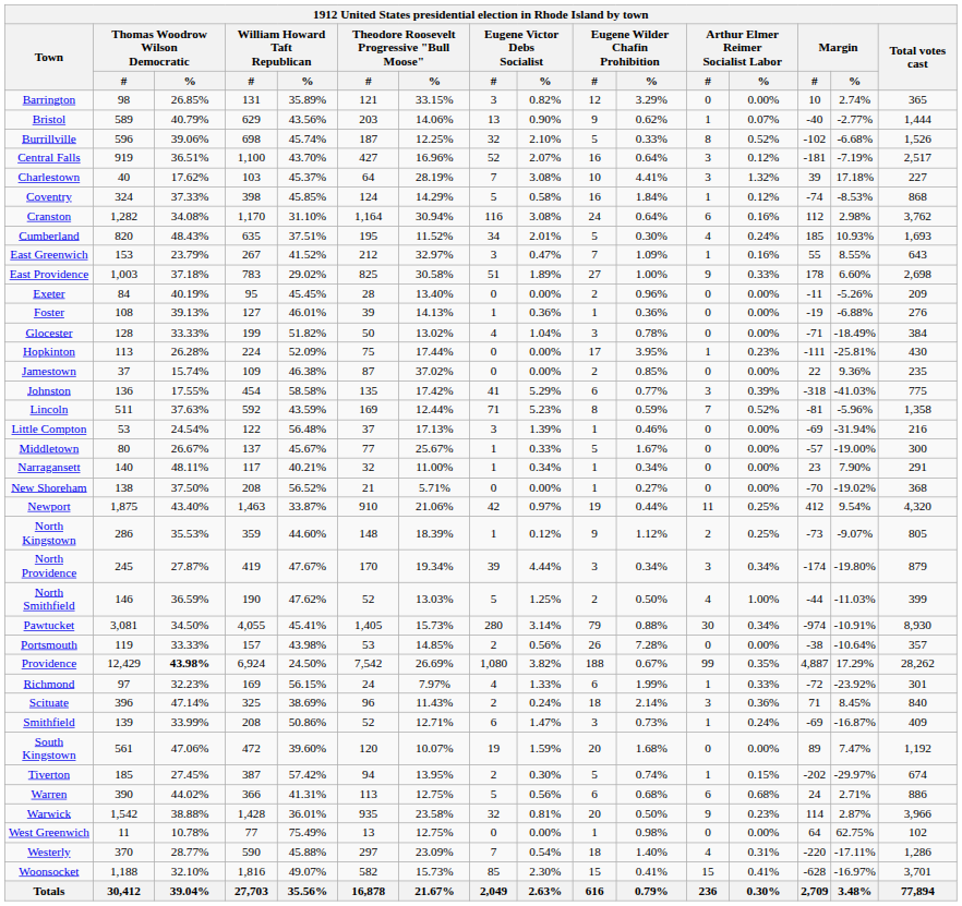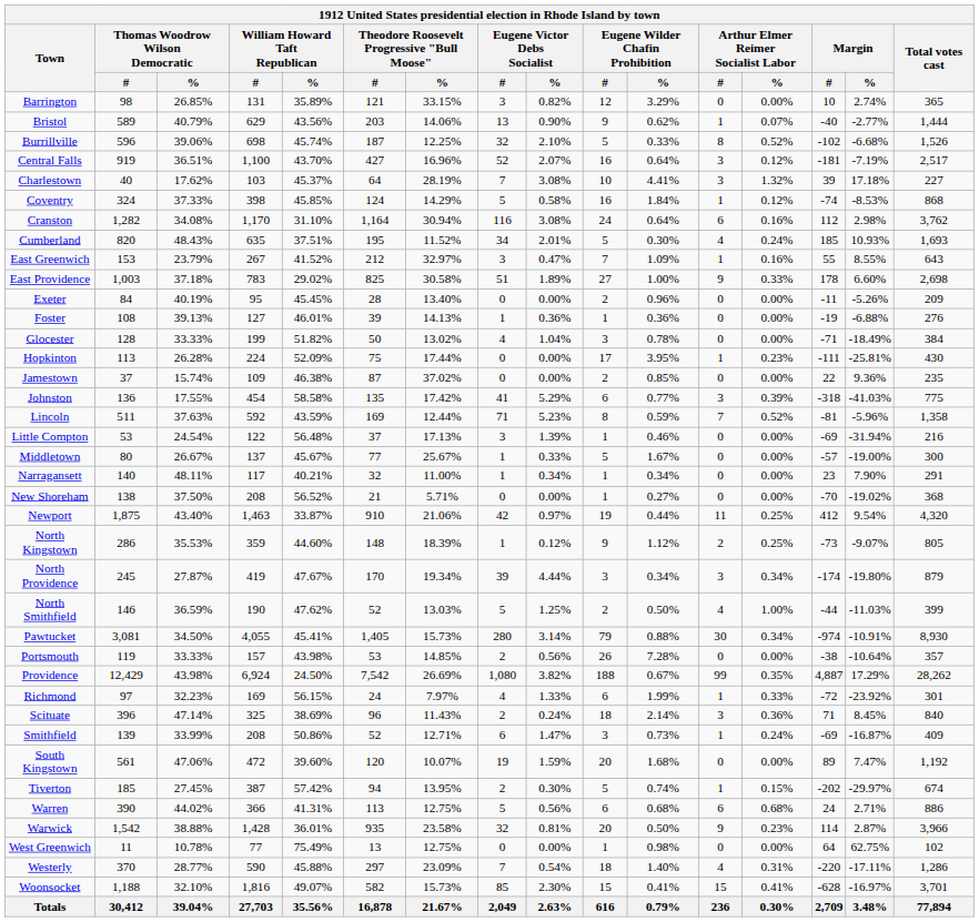Providence | Thomas Woodrow Wilson Democratic / %: bold -> normal
